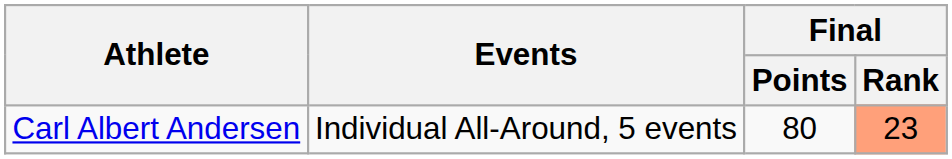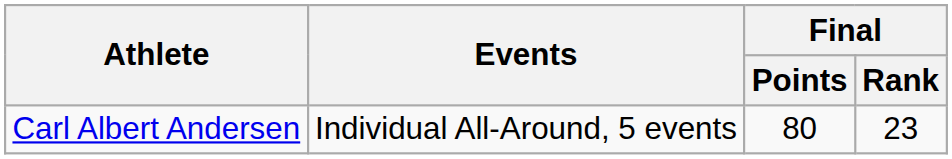row 3 | Final / Rank: lightsalmon background -> no background
